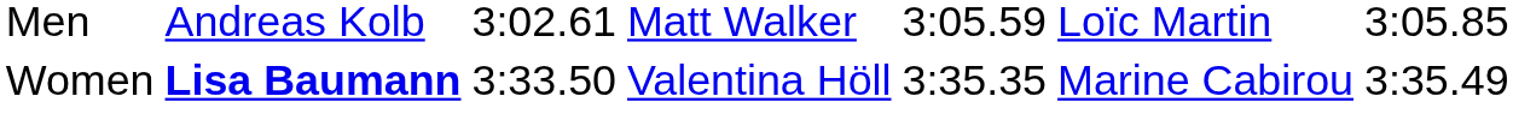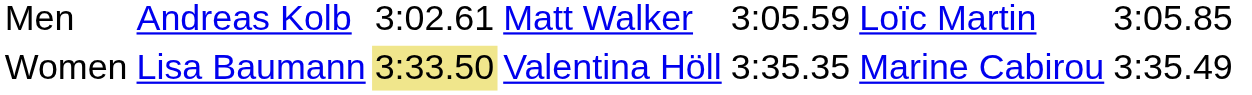Women | column 2: bold -> normal
Women | column 3: no background -> khaki background
